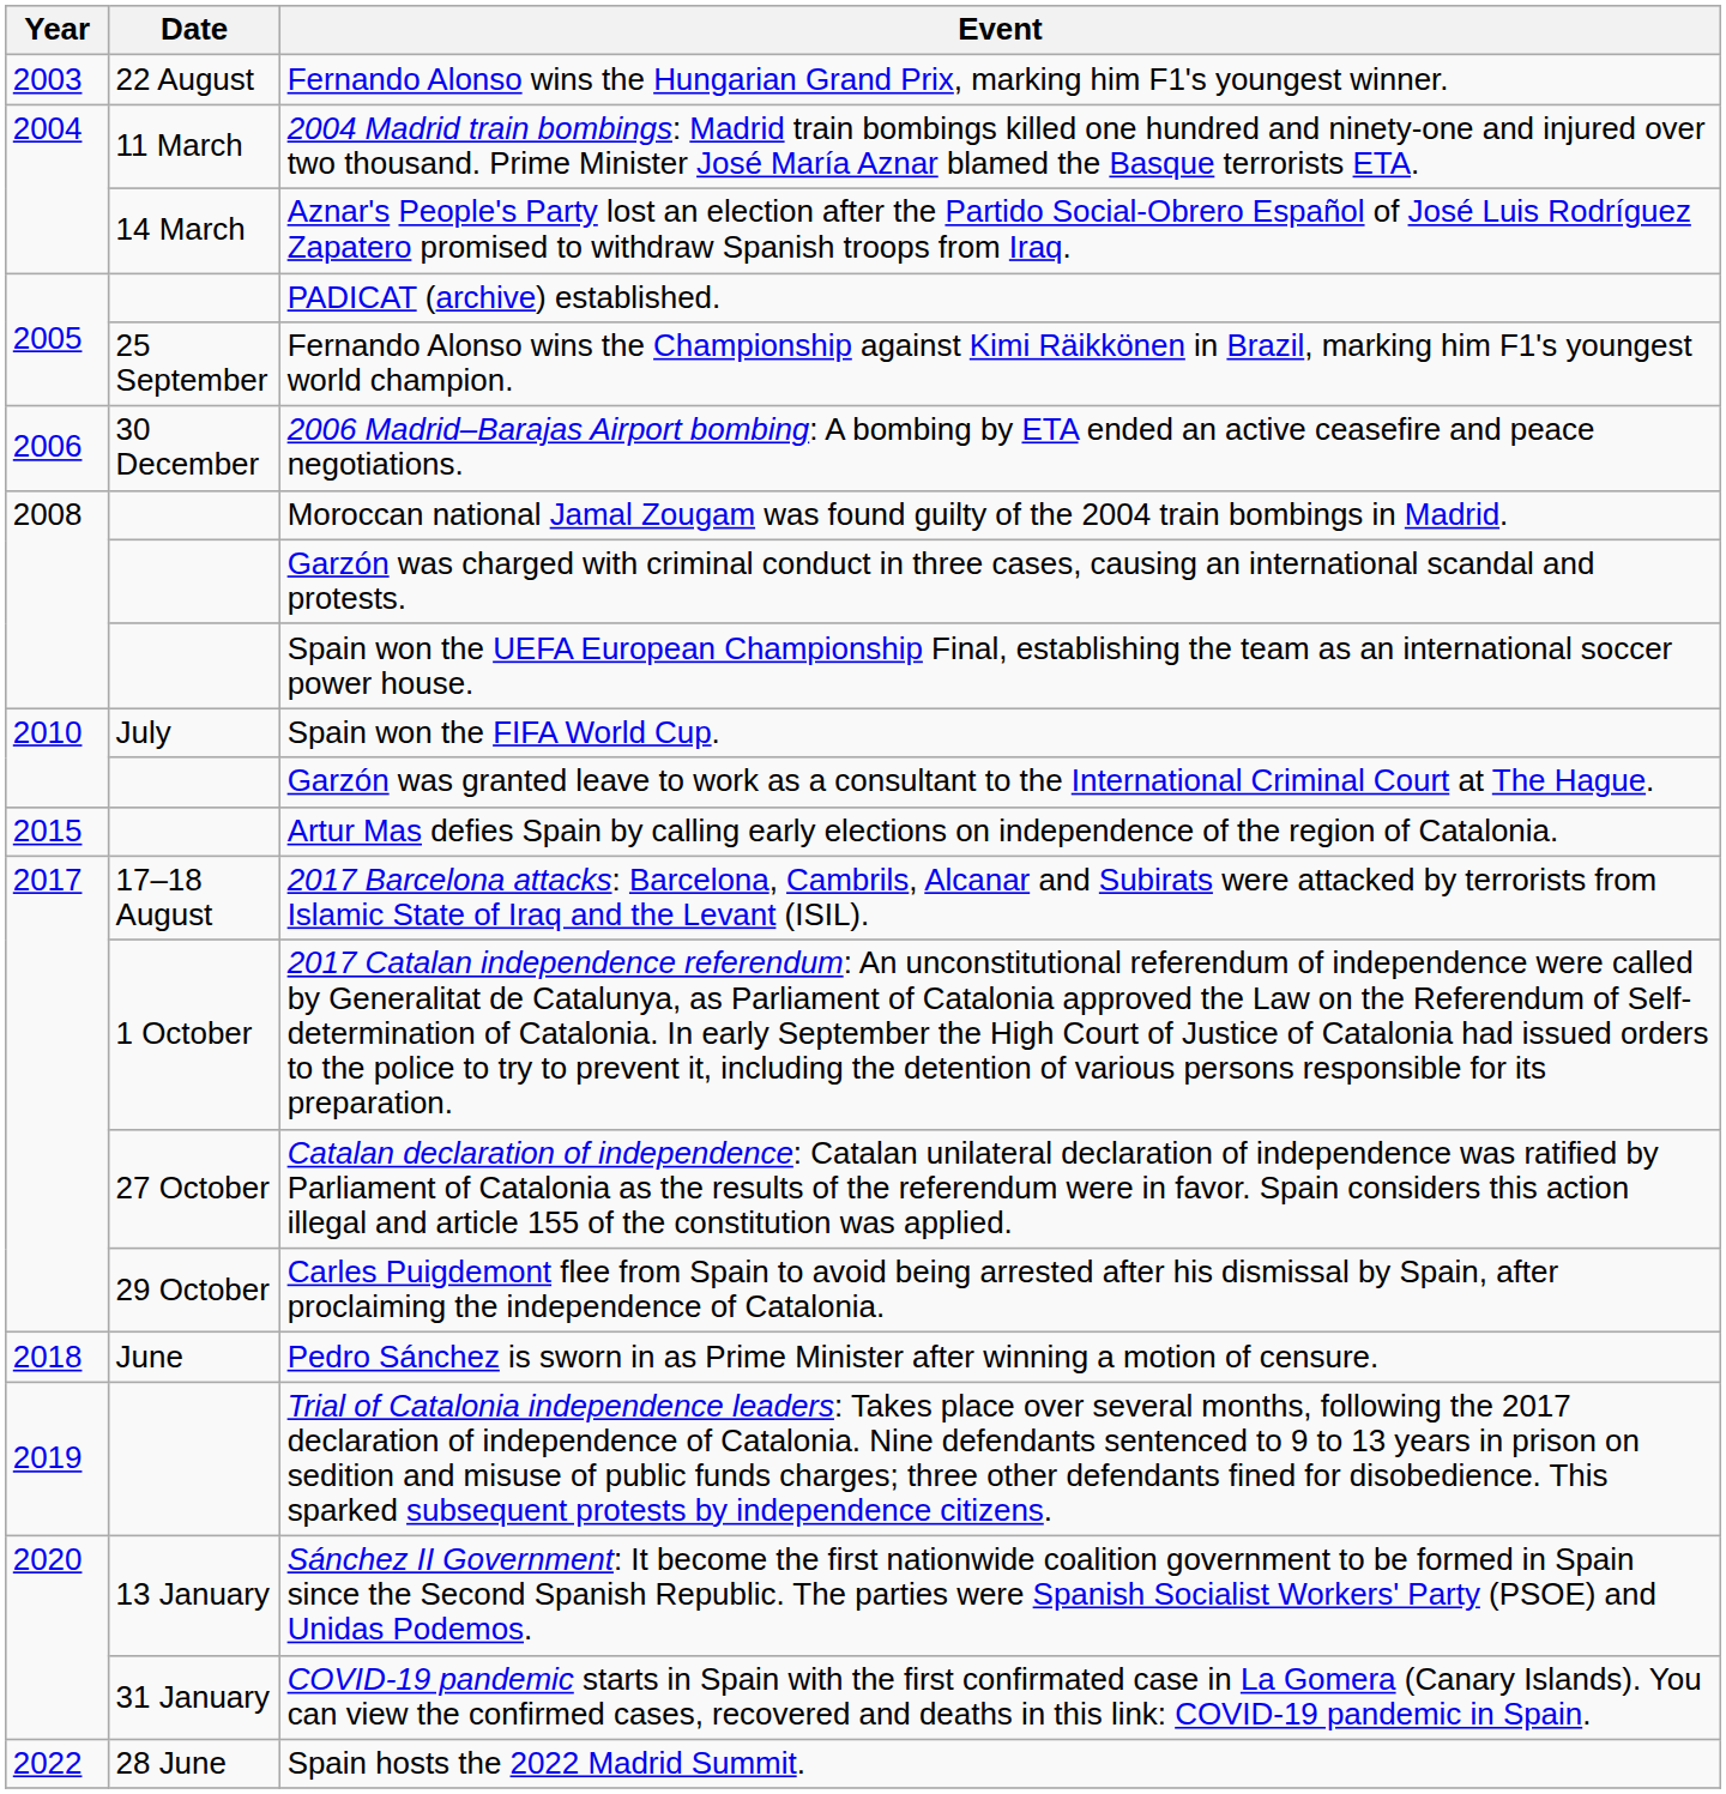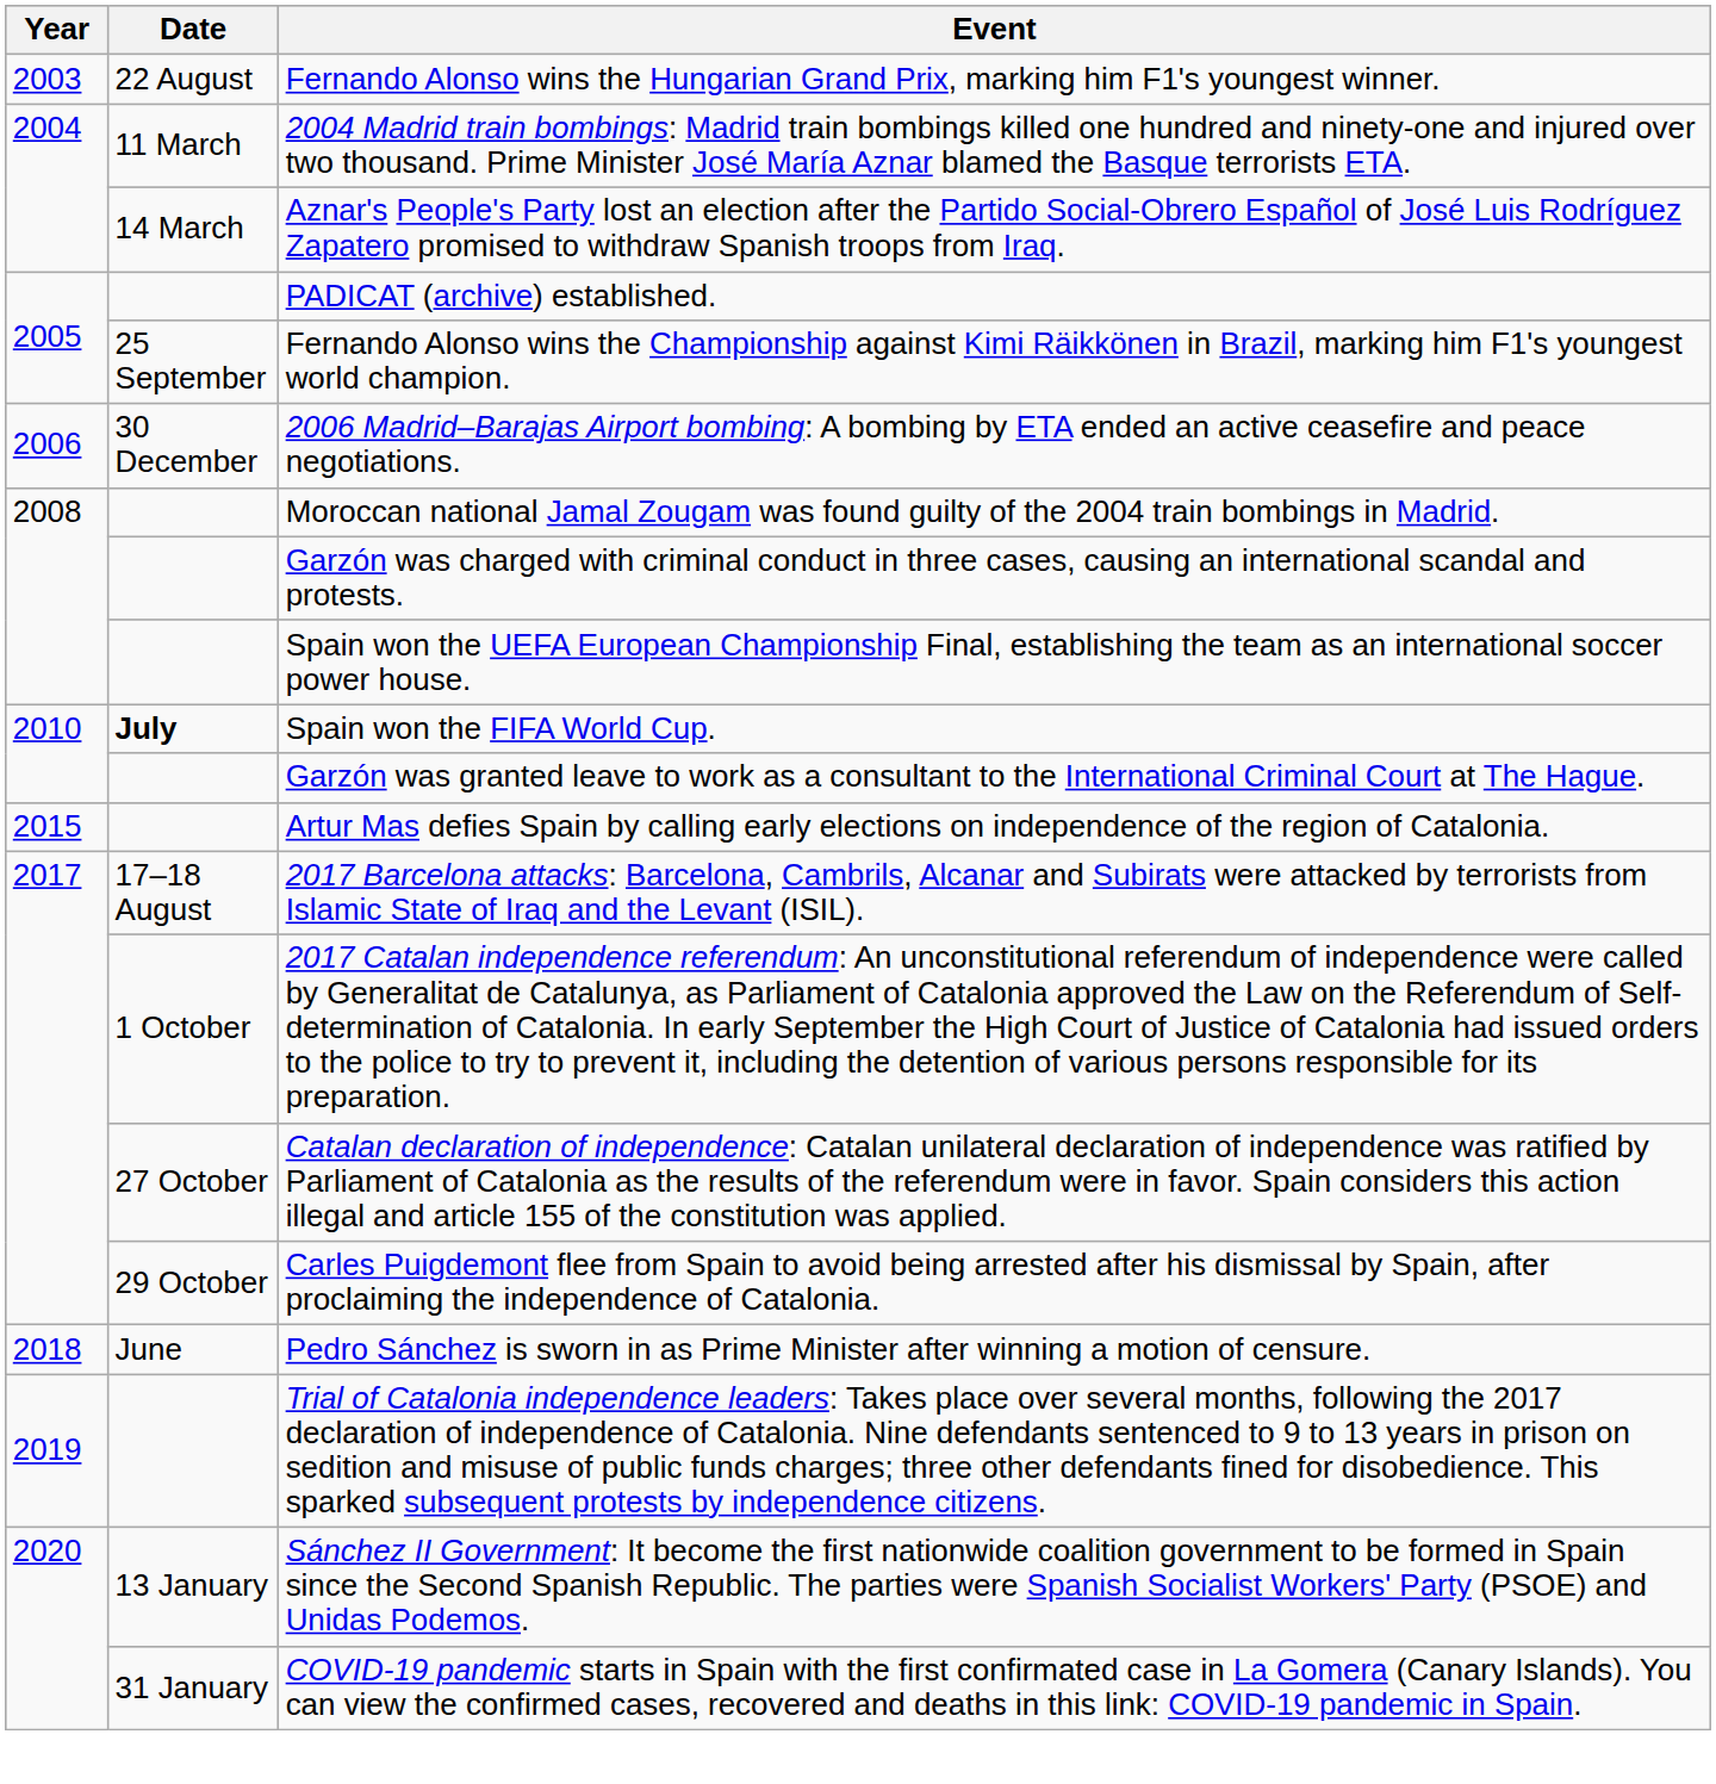Spain won the FIFA World Cup. | Date: normal -> bold
- row: 2022 | 28 June | Spain hosts the 2022 Madrid Summit.
